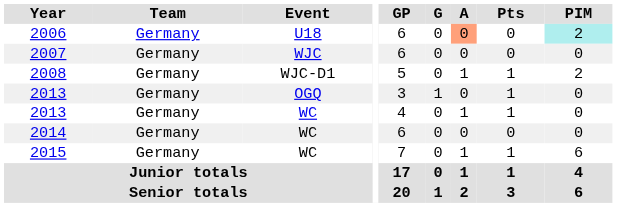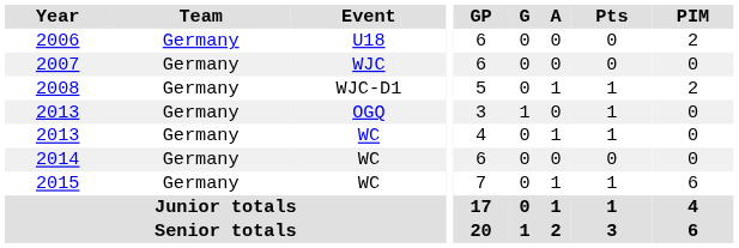2006 | A: lightsalmon background -> no background
2006 | PIM: paleturquoise background -> no background
